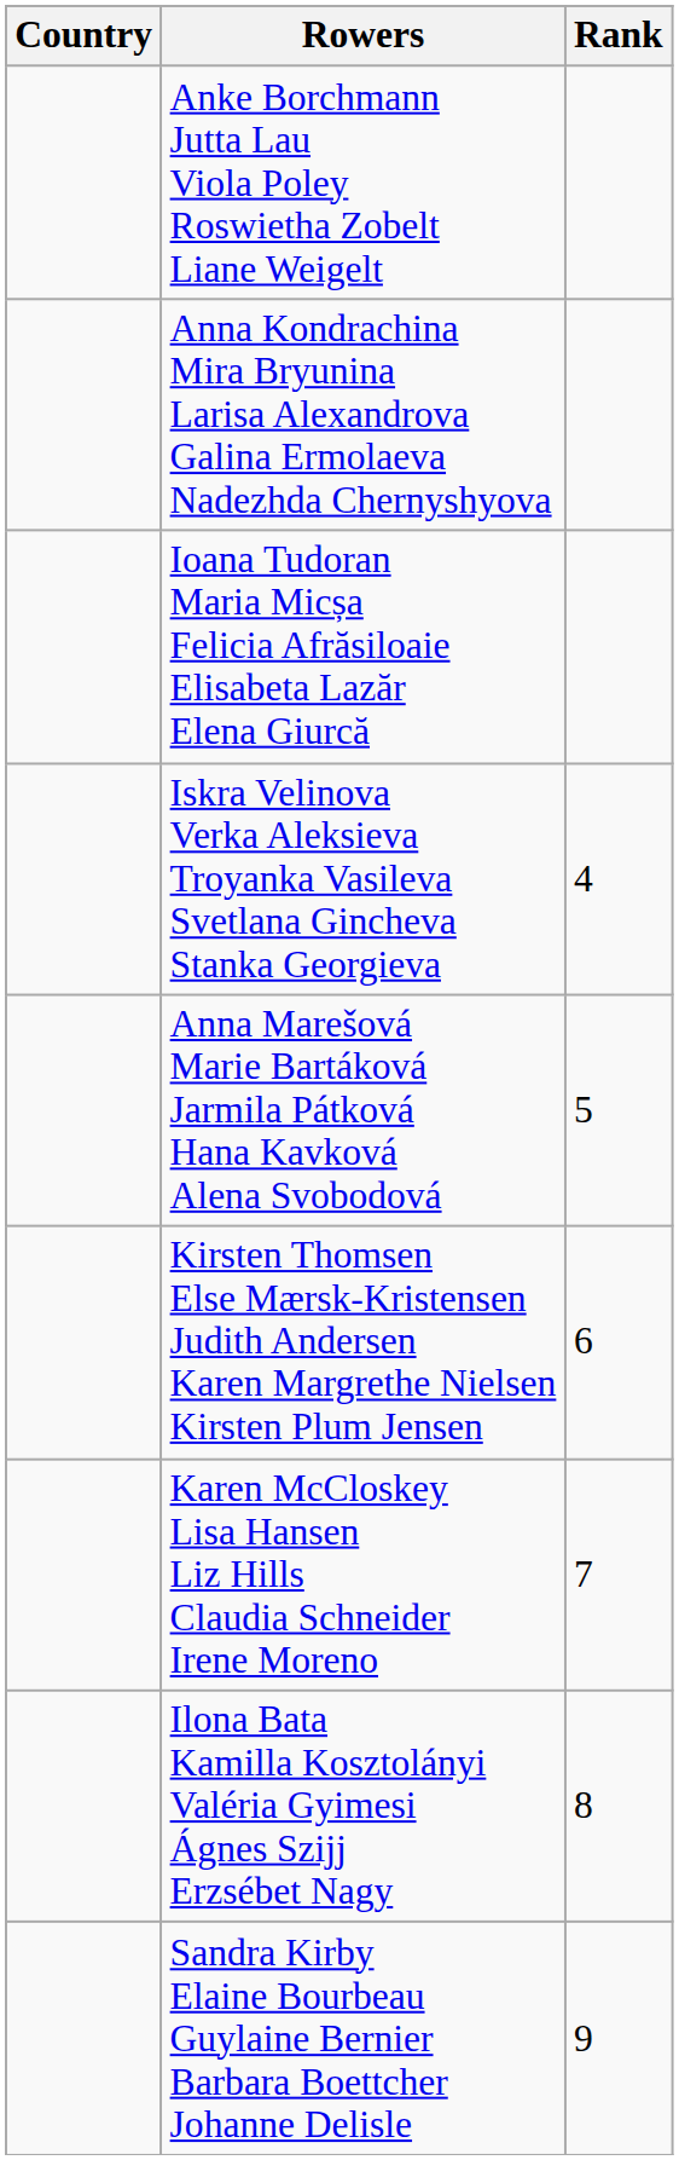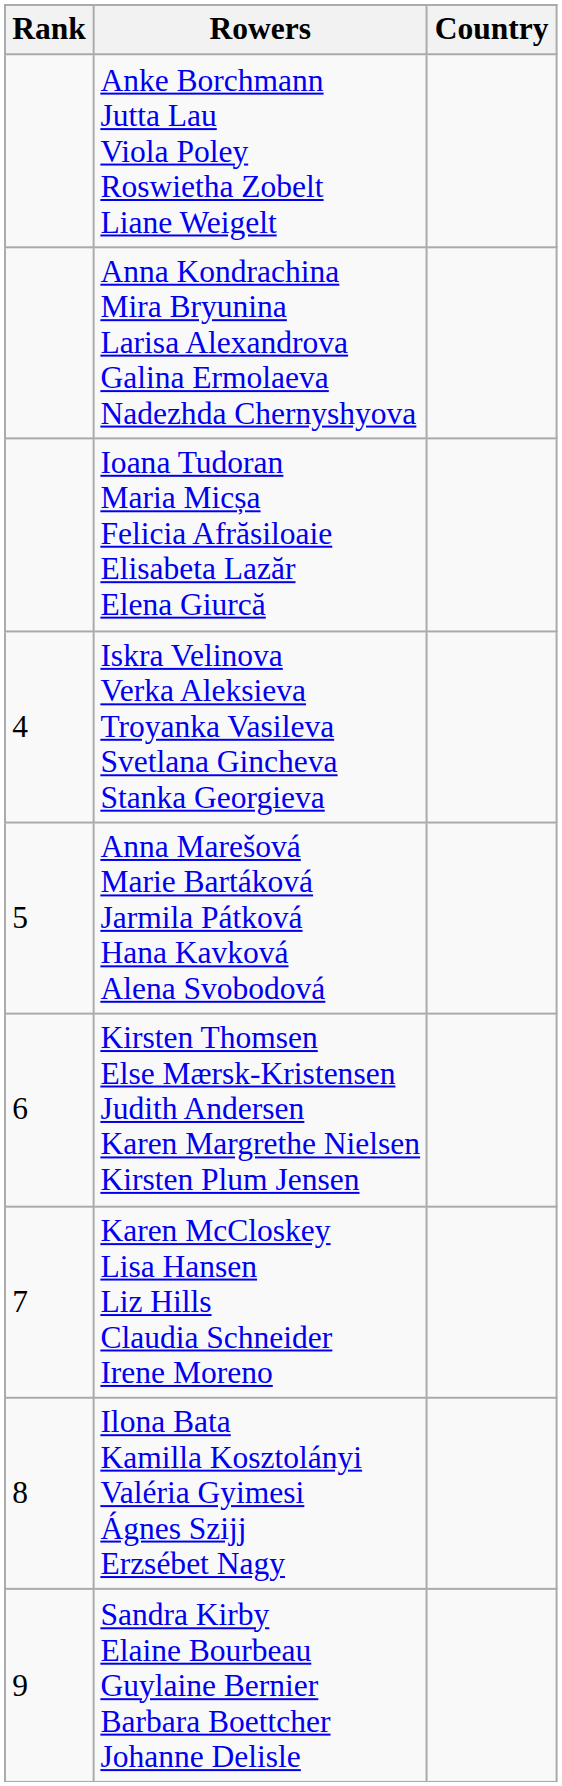columns swapped: Rank <-> Country
